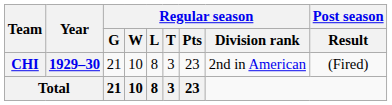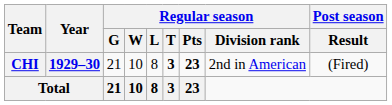CHI | Regular season / T: normal -> bold
CHI | Regular season / Pts: normal -> bold
